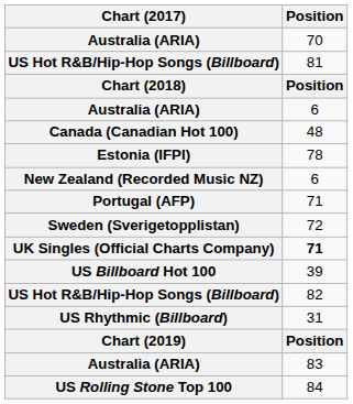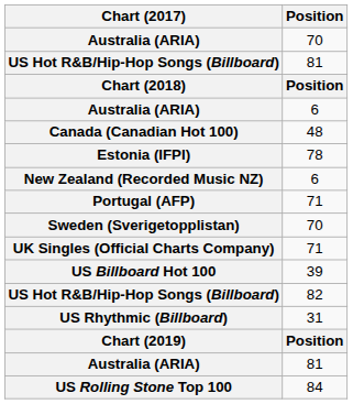row 10 | Position: 72 -> 70
row 11 | Position: bold -> normal
row 16 | Position: 83 -> 81
